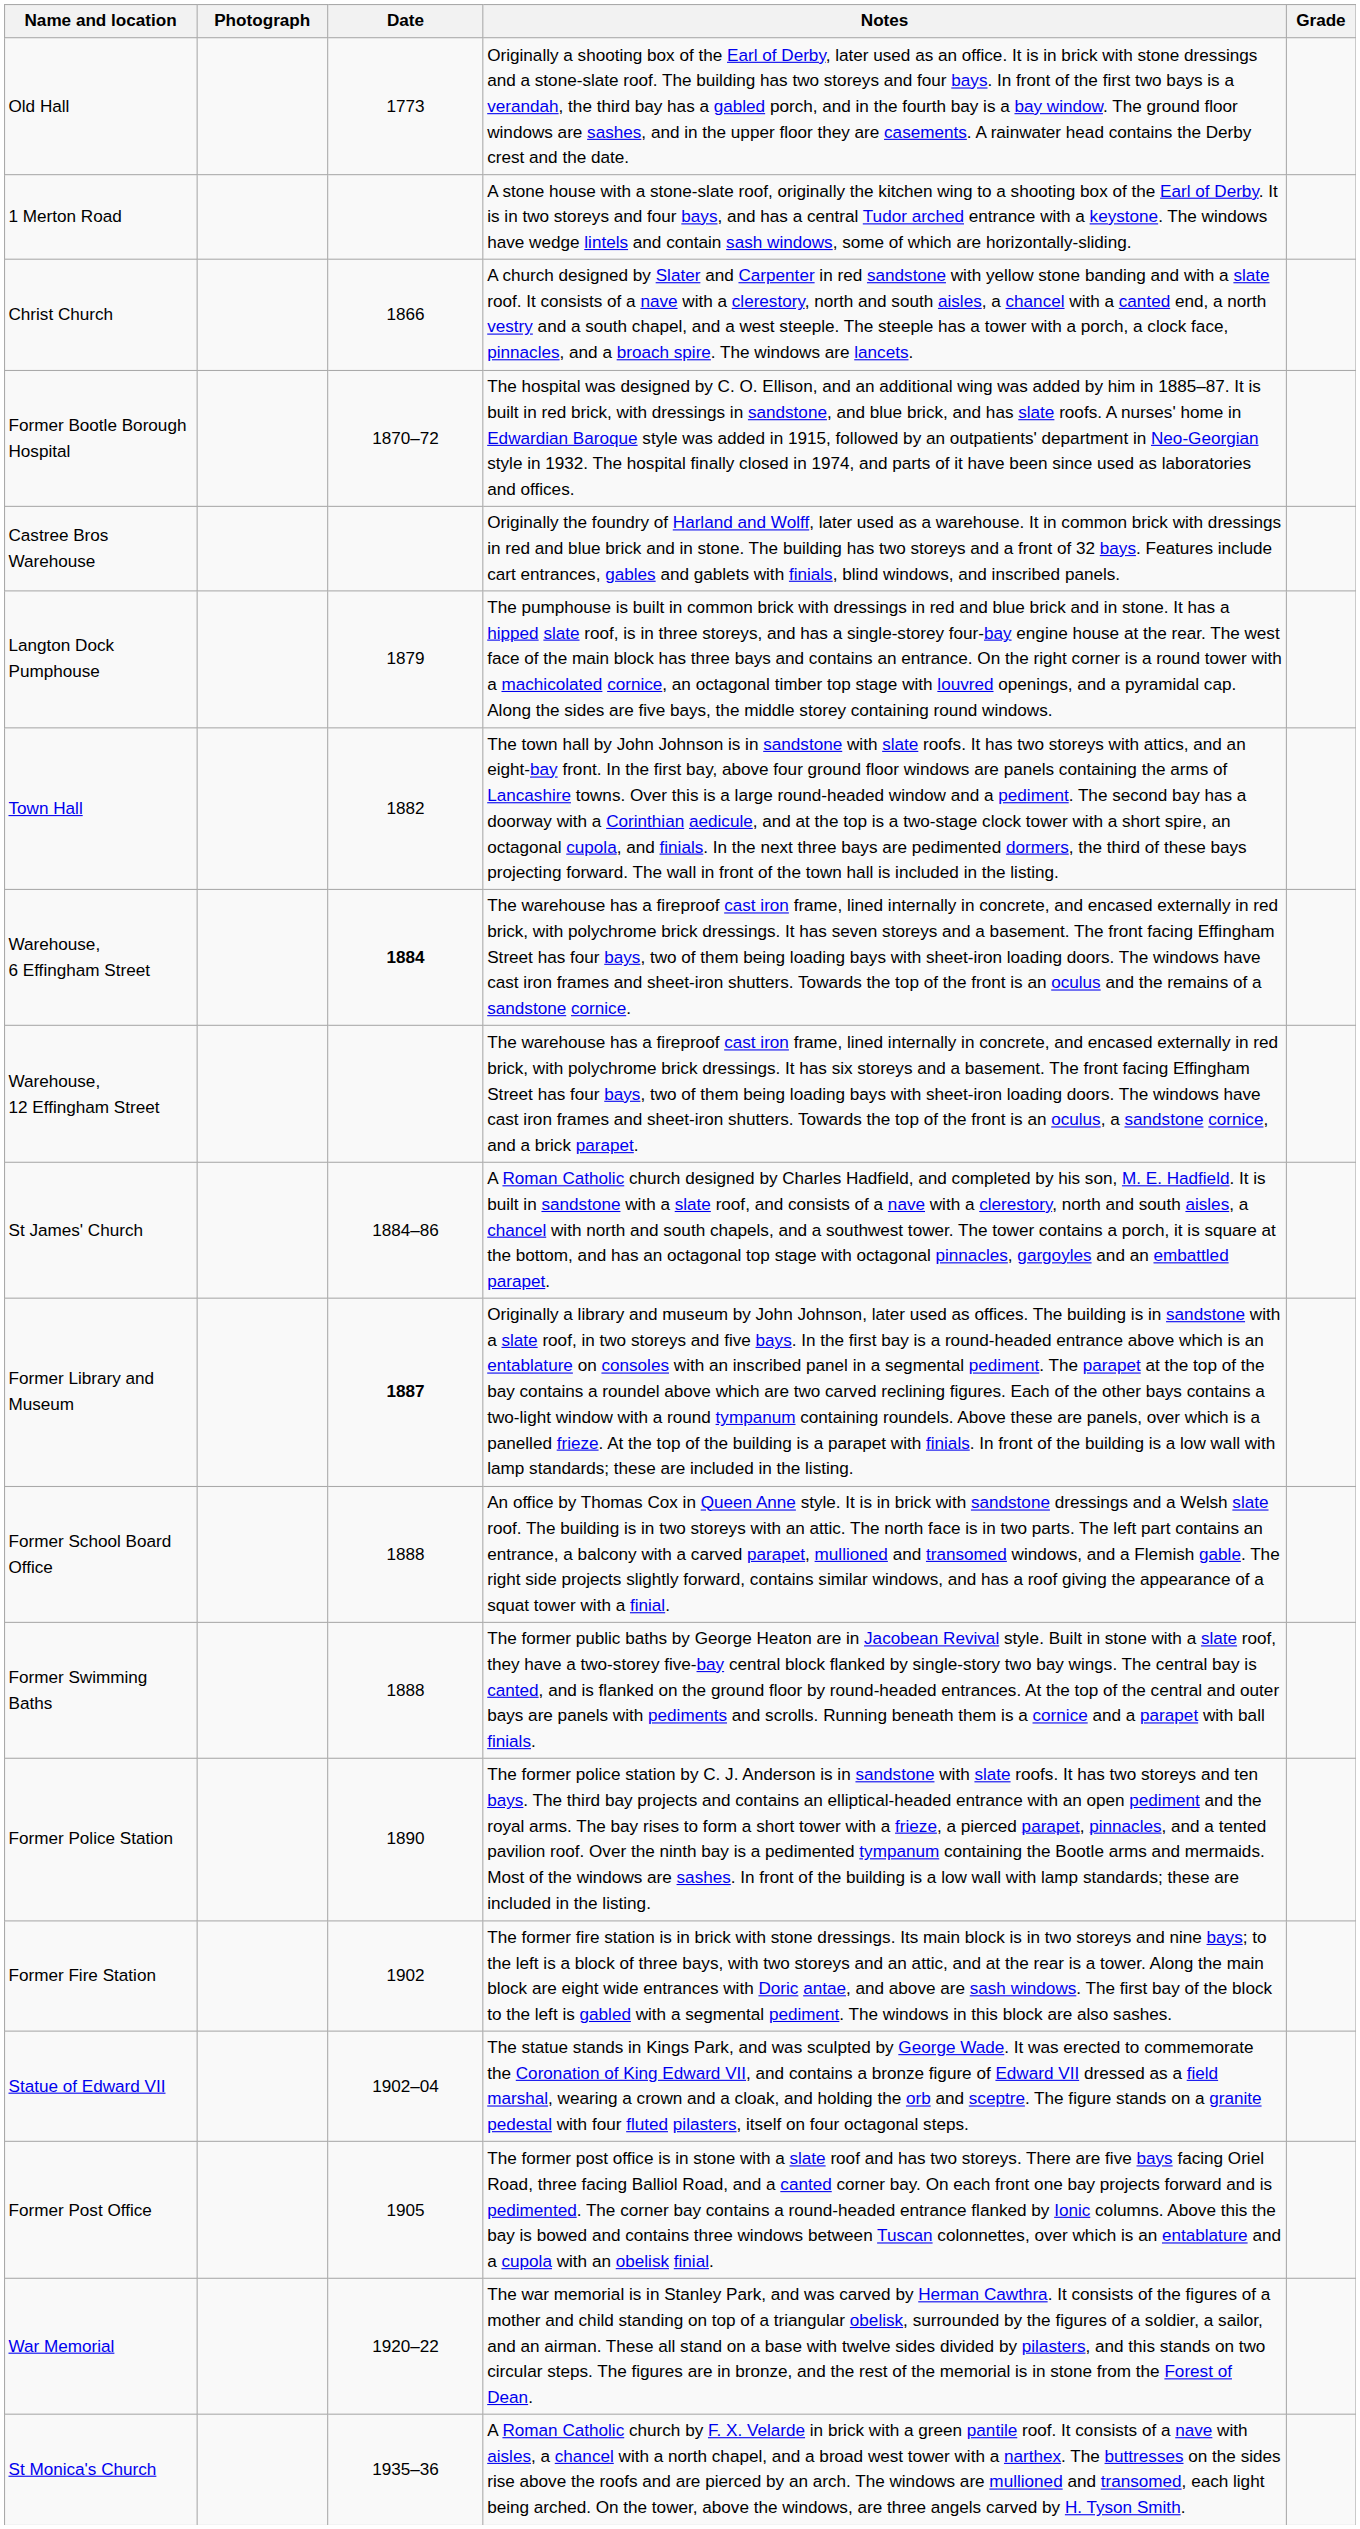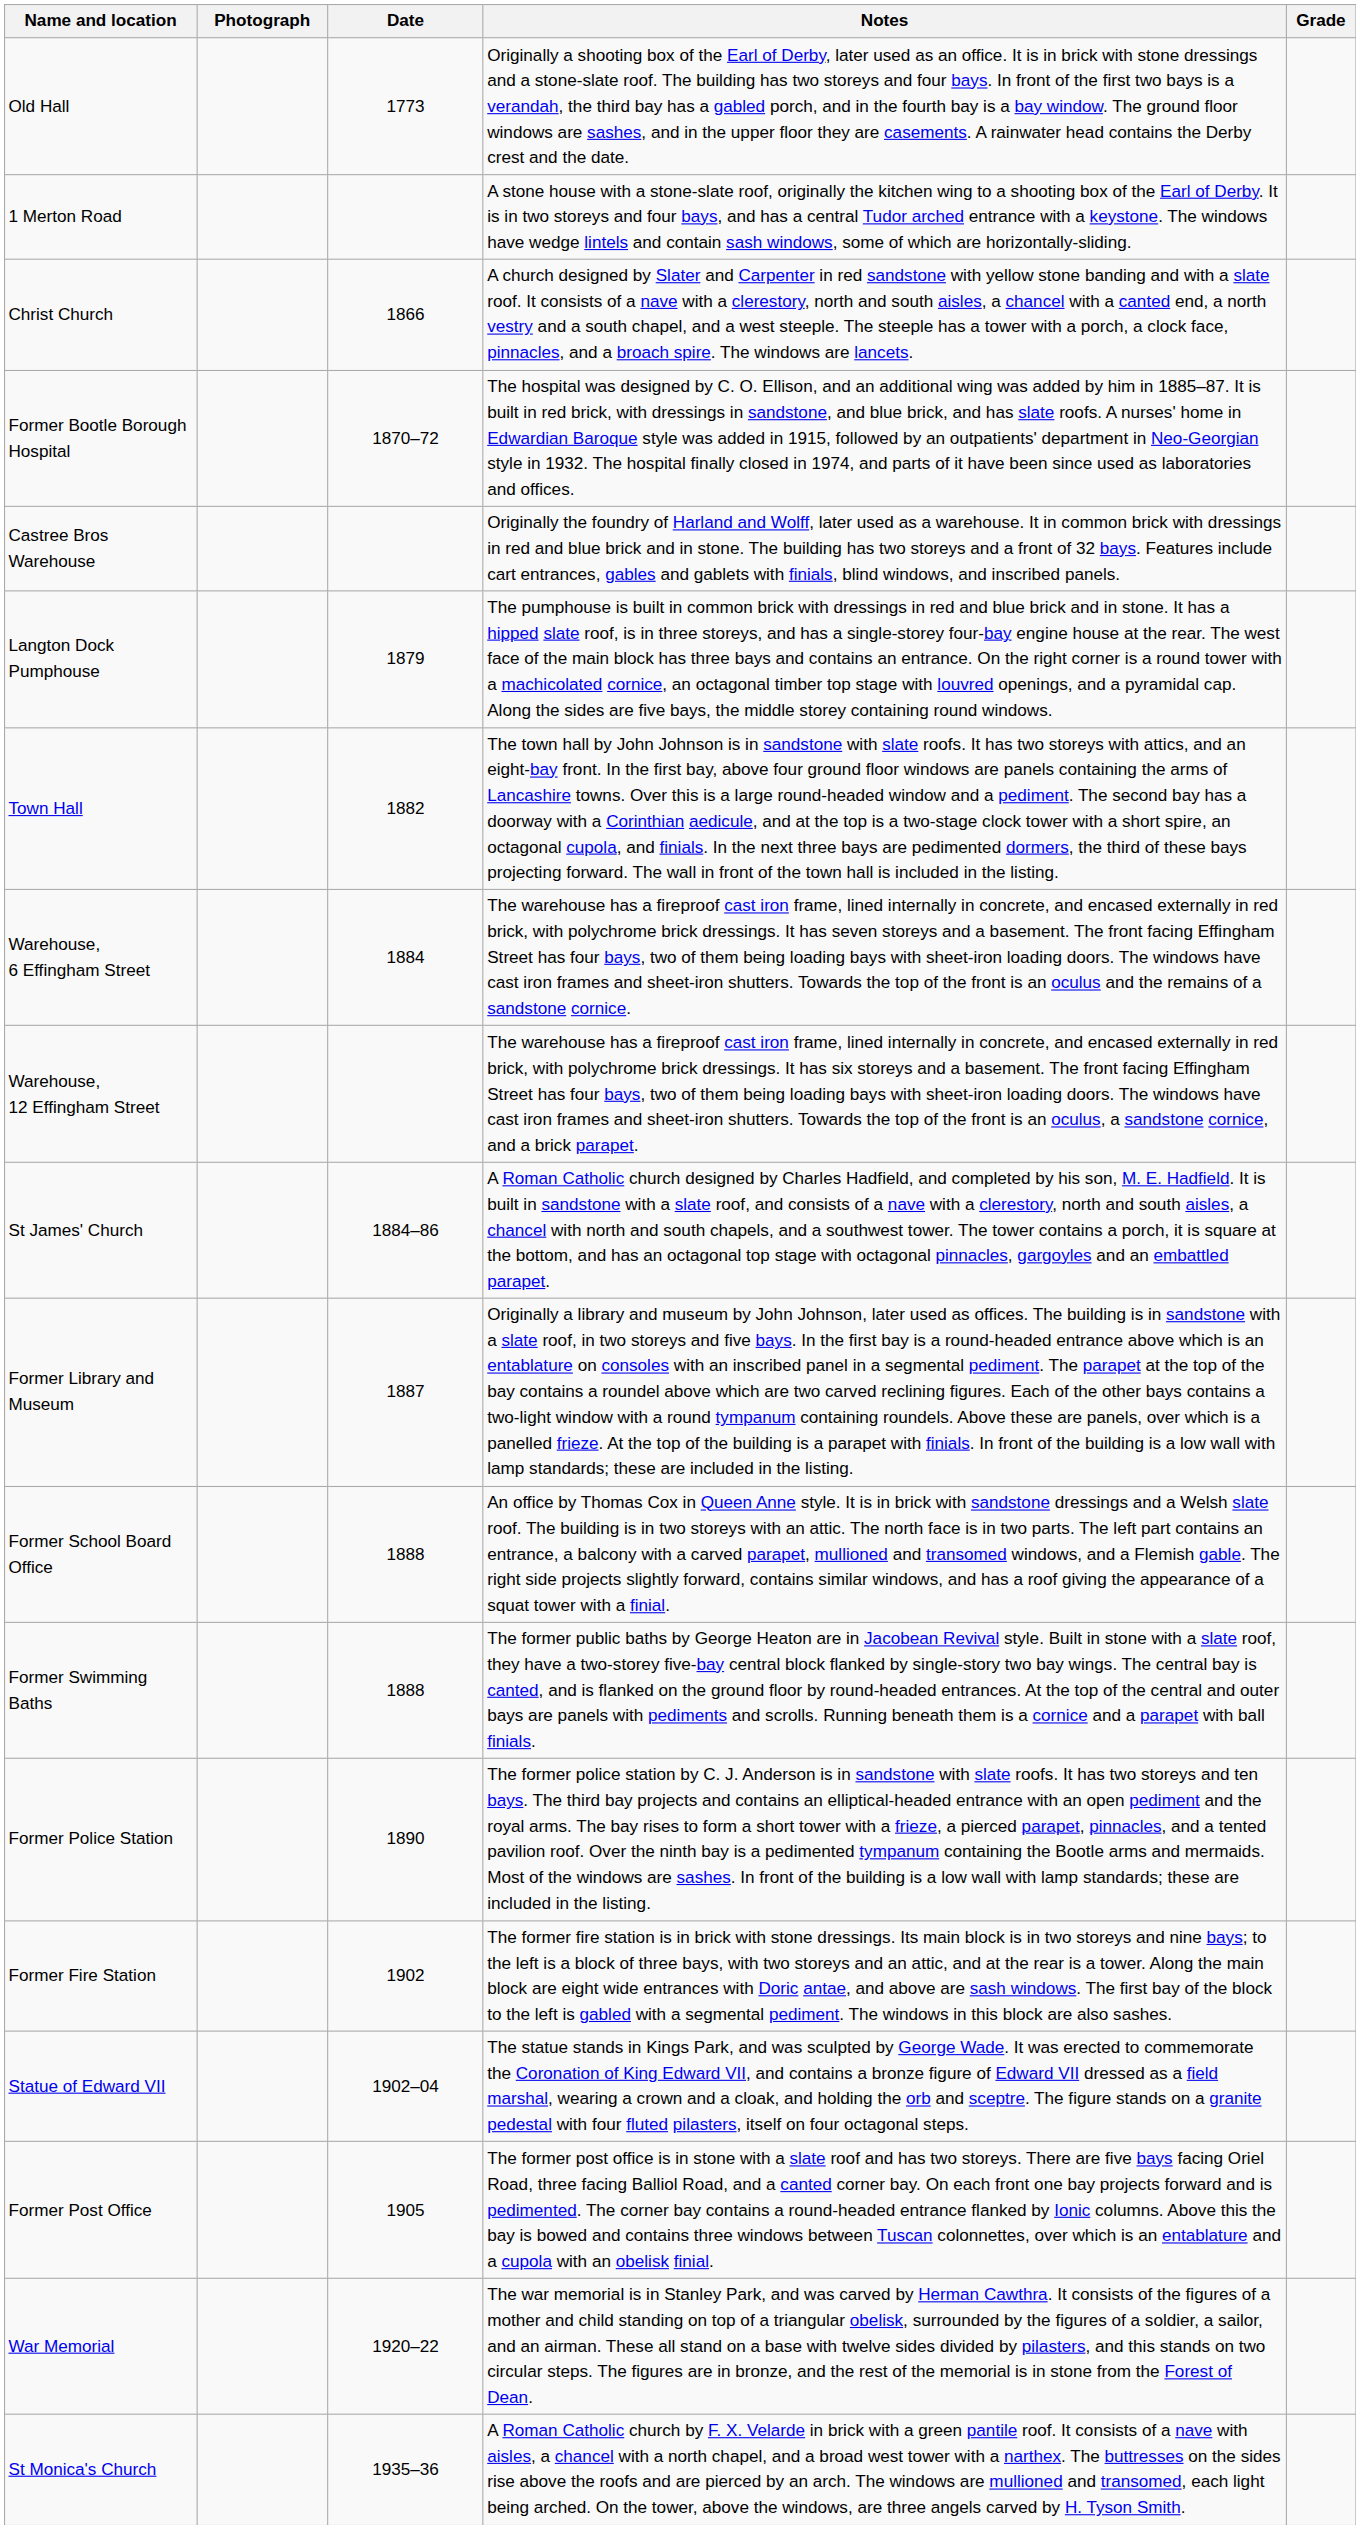Warehouse, 6 Effingham Street | Date: bold -> normal
Former Library and Museum | Date: bold -> normal
